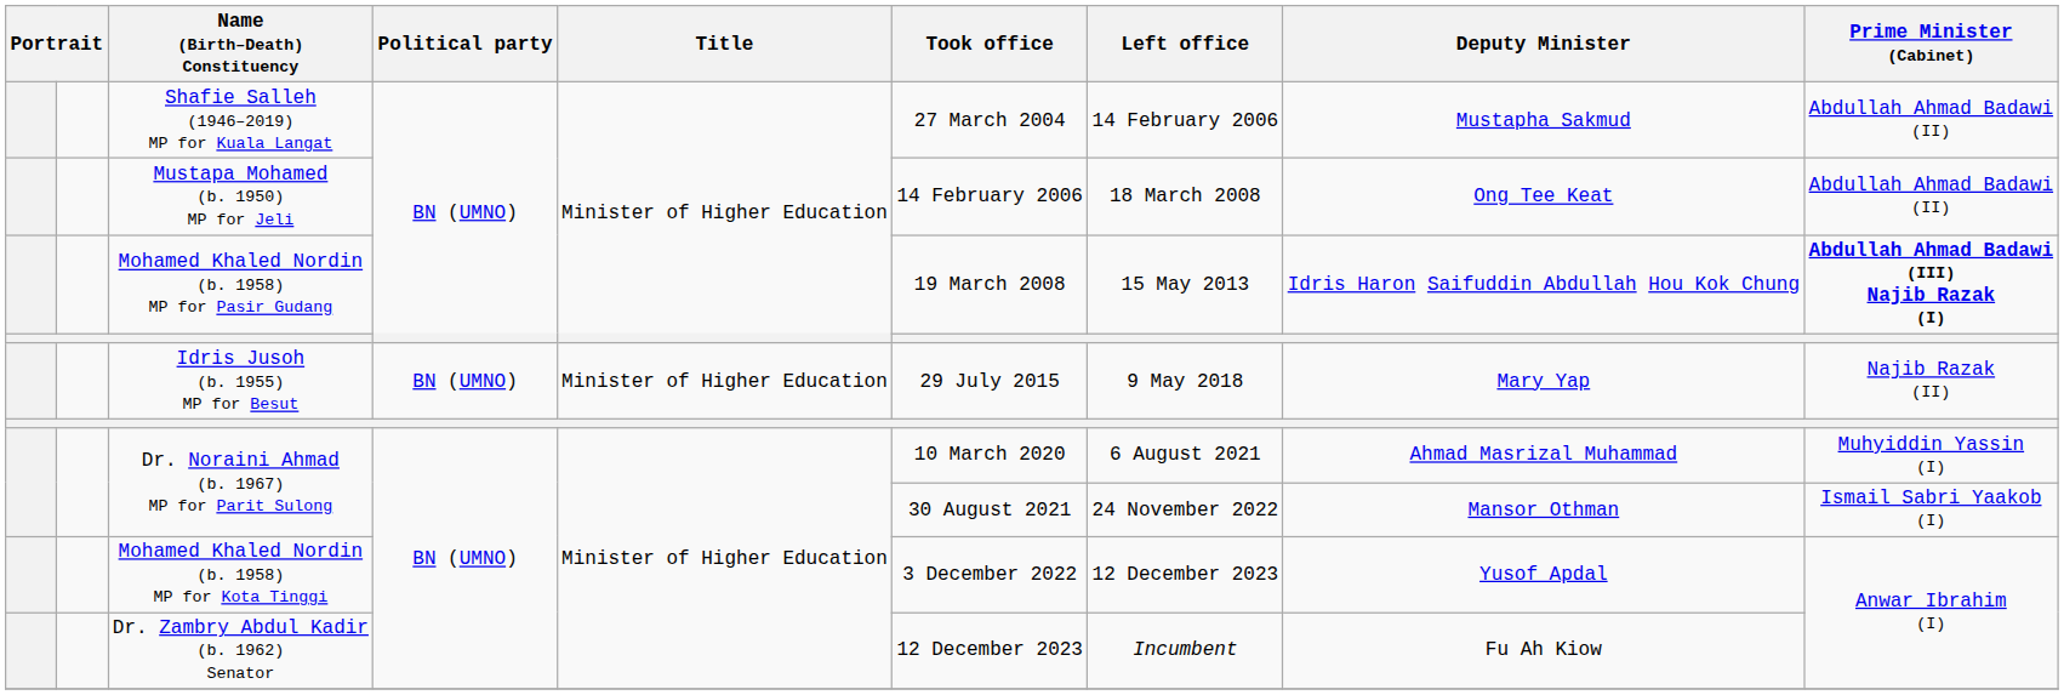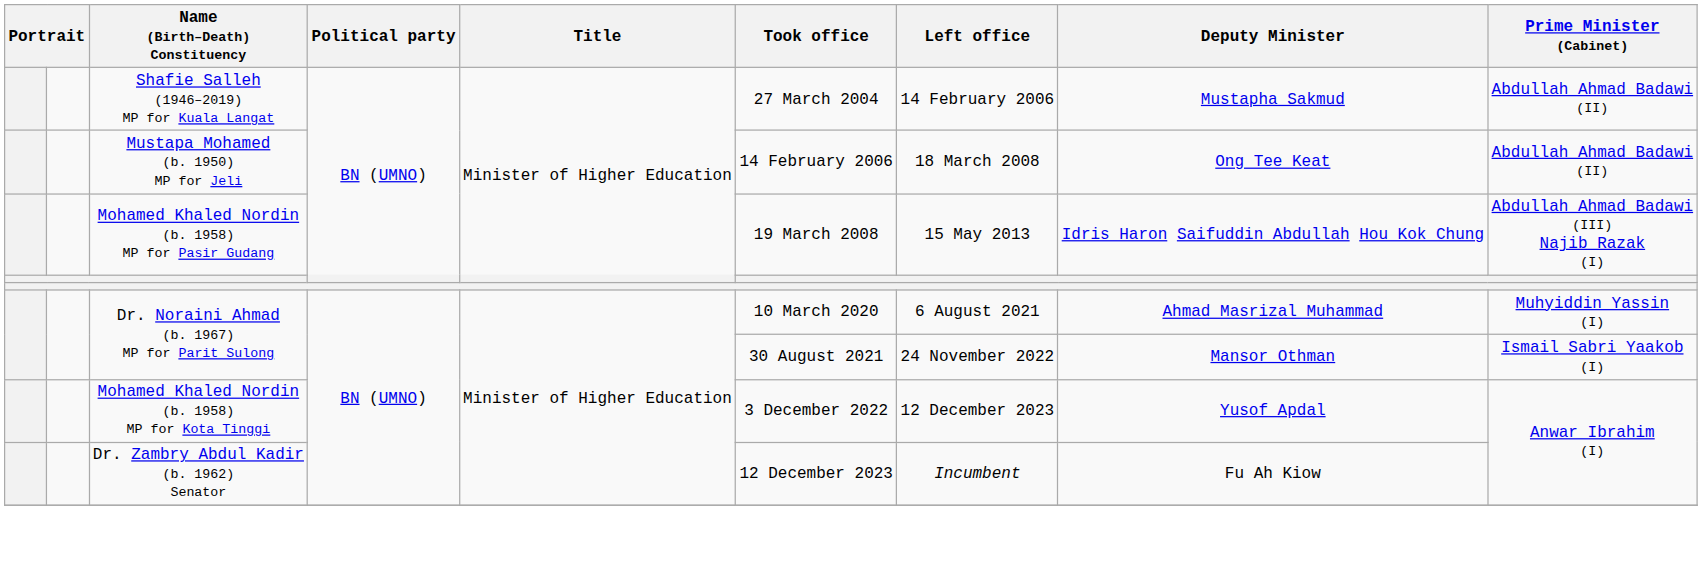Mohamed Khaled Nordin (b. 1958) MP for Pasir Gudang | Prime Minister (Cabinet): bold -> normal
- row: Idris Jusoh (b. 1955) MP for Besut | BN (UMNO) | Minister of Higher Education | 29 July 2015 | 9 May 2018 | Mary Yap | Najib Razak (II)
